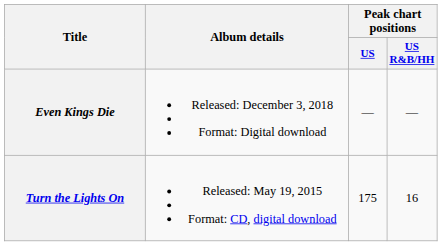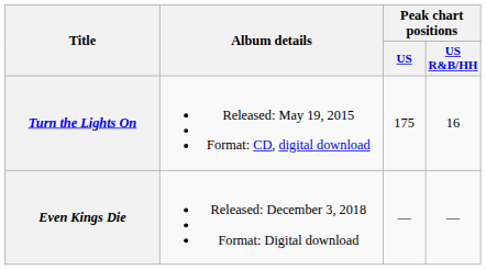rows swapped: Turn the Lights On <-> Even Kings Die
